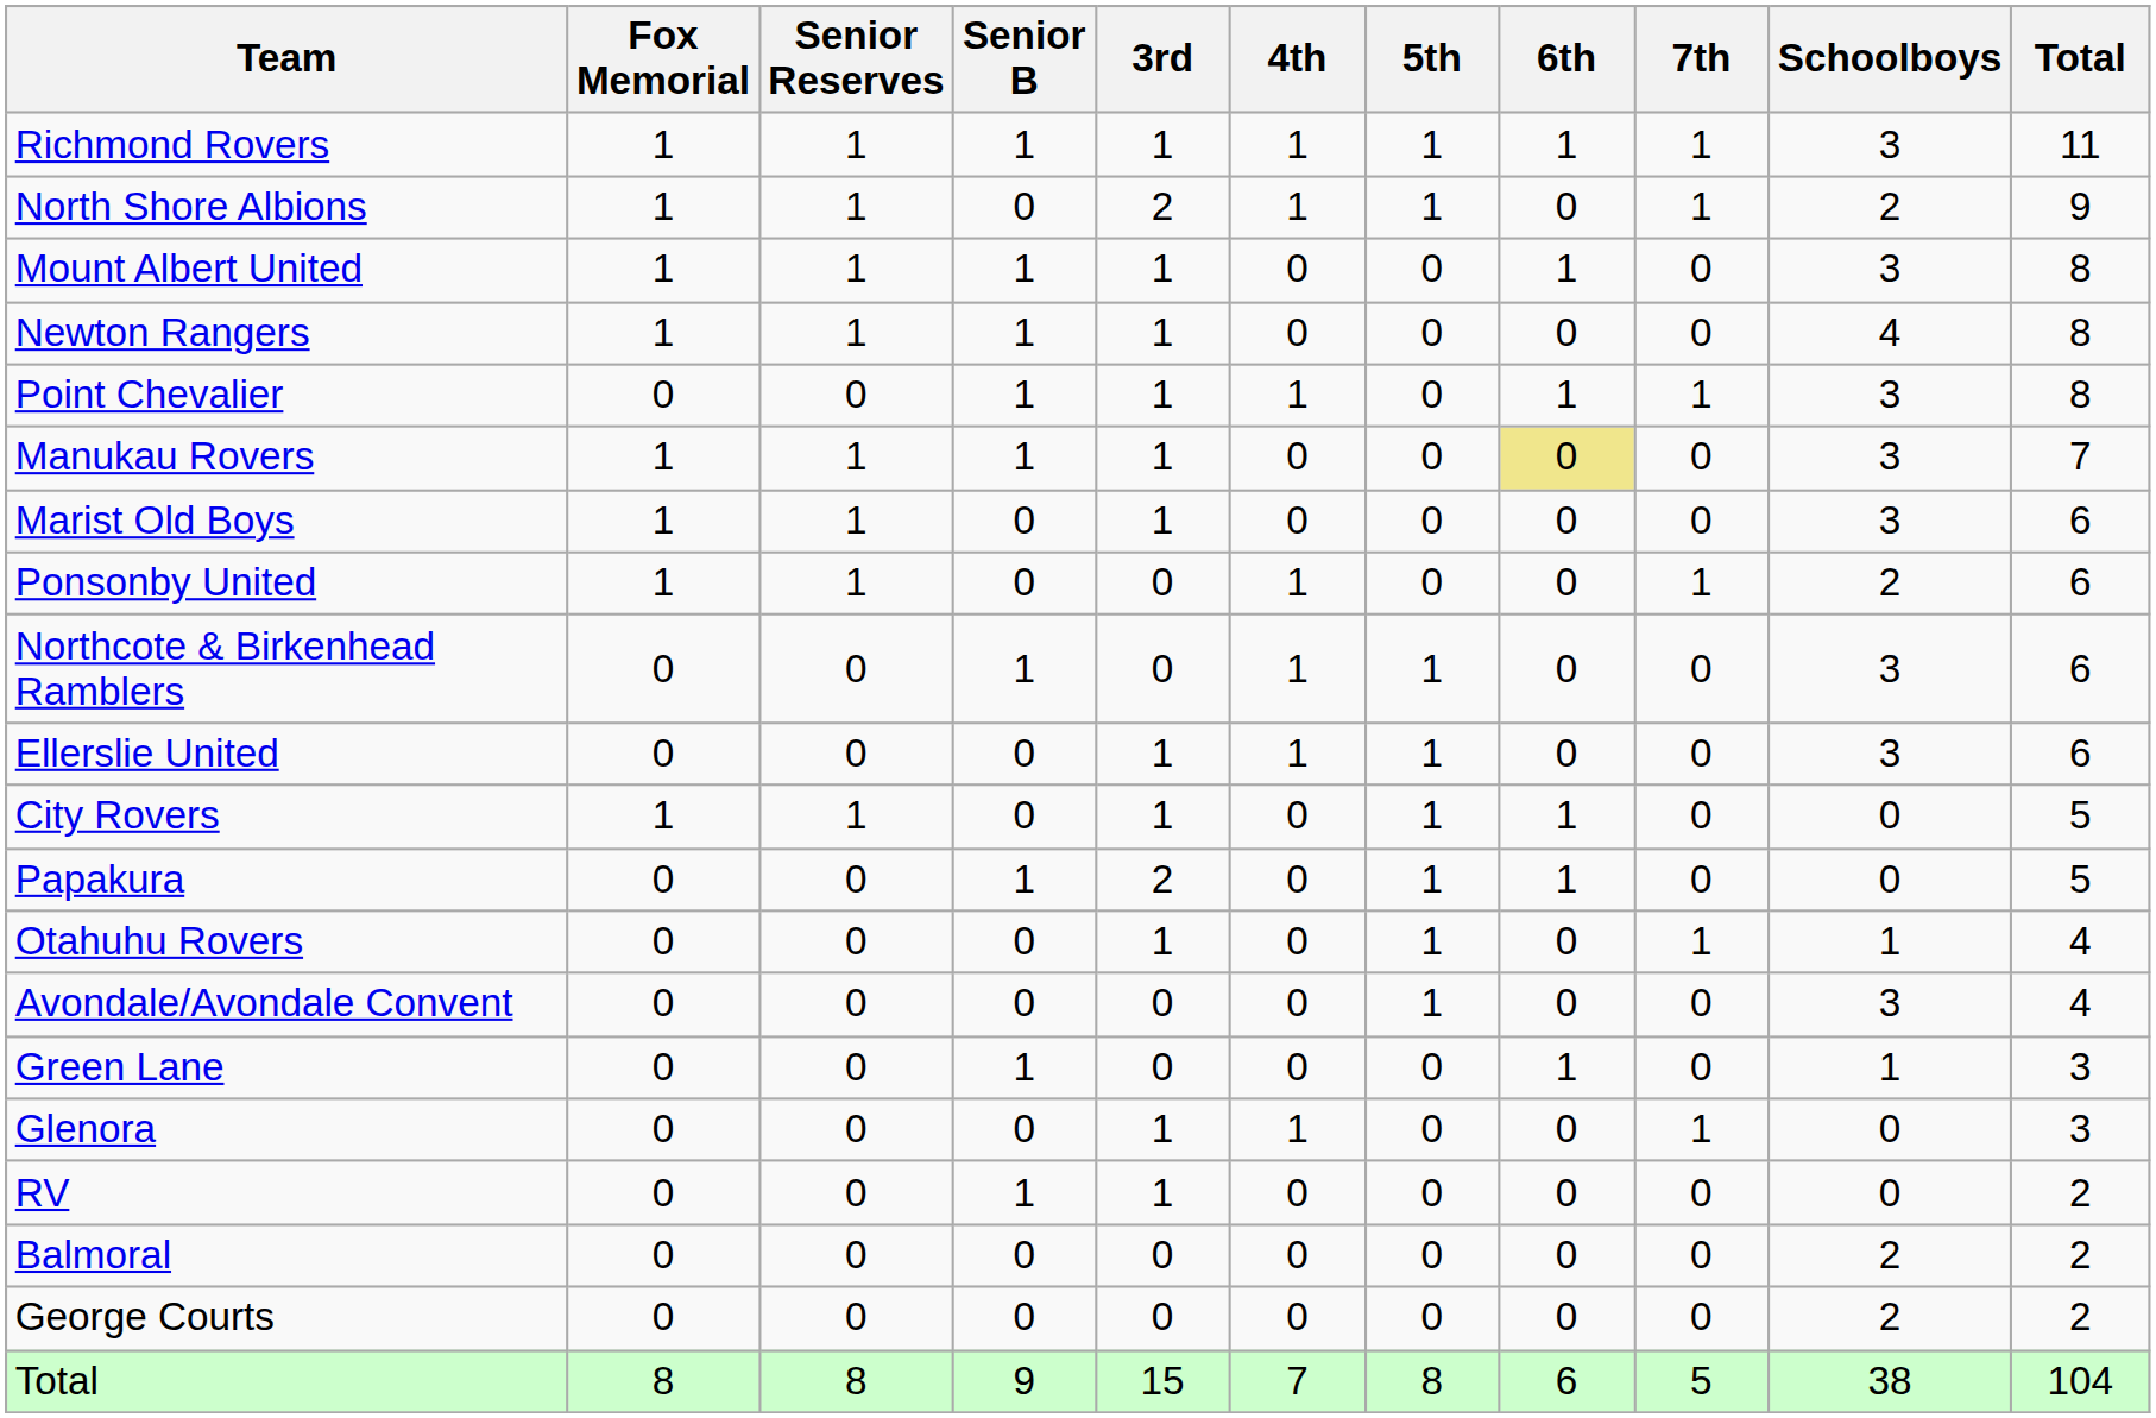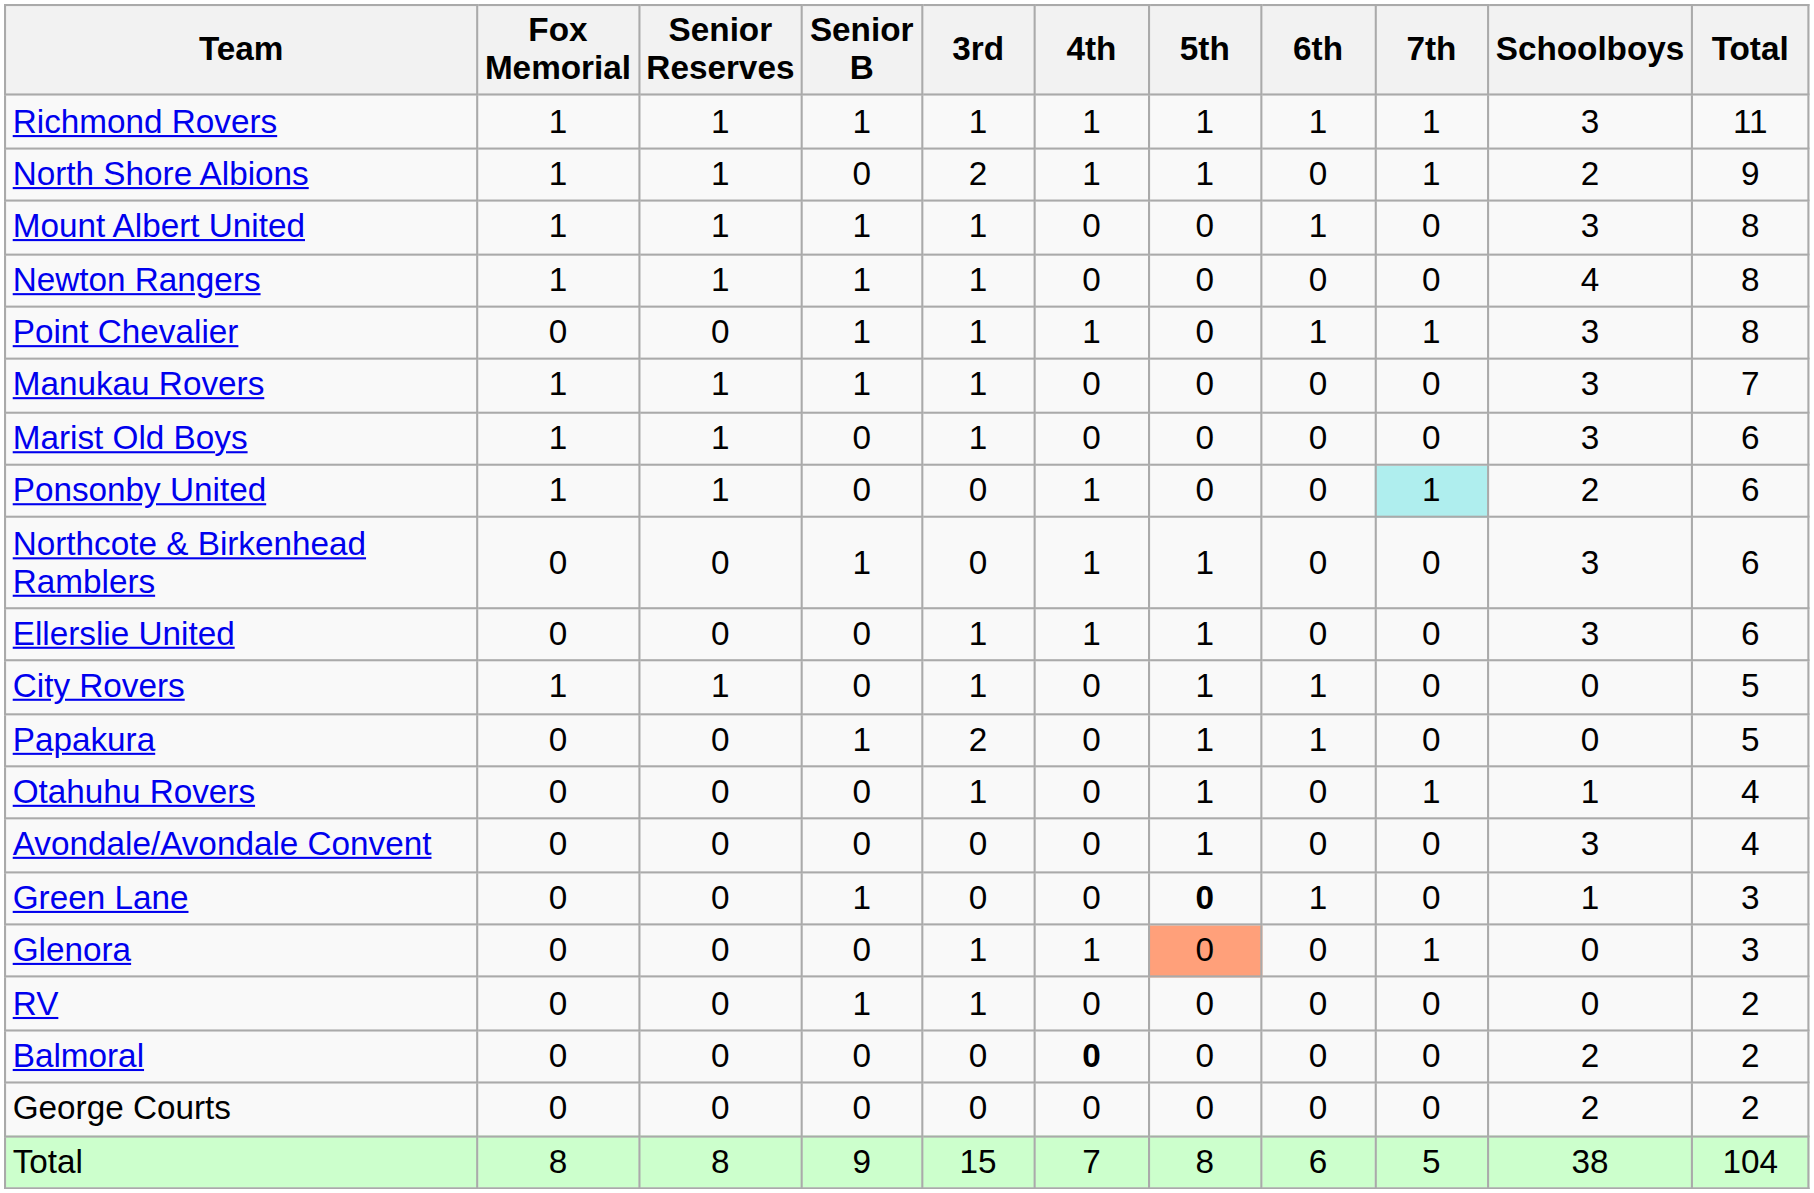Manukau Rovers | 6th: khaki background -> no background
Ponsonby United | 7th: no background -> paleturquoise background
Green Lane | 5th: normal -> bold
Glenora | 5th: no background -> lightsalmon background
Balmoral | 4th: normal -> bold
